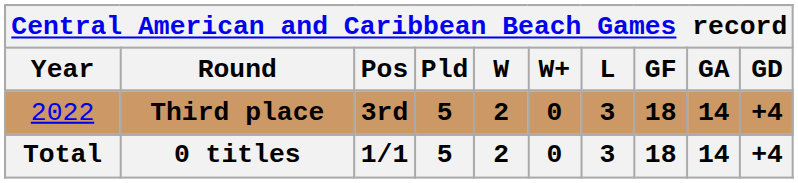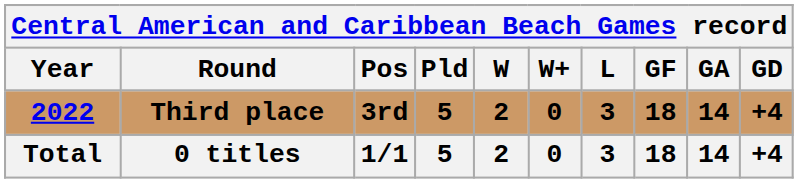Third place | Year: normal -> bold
